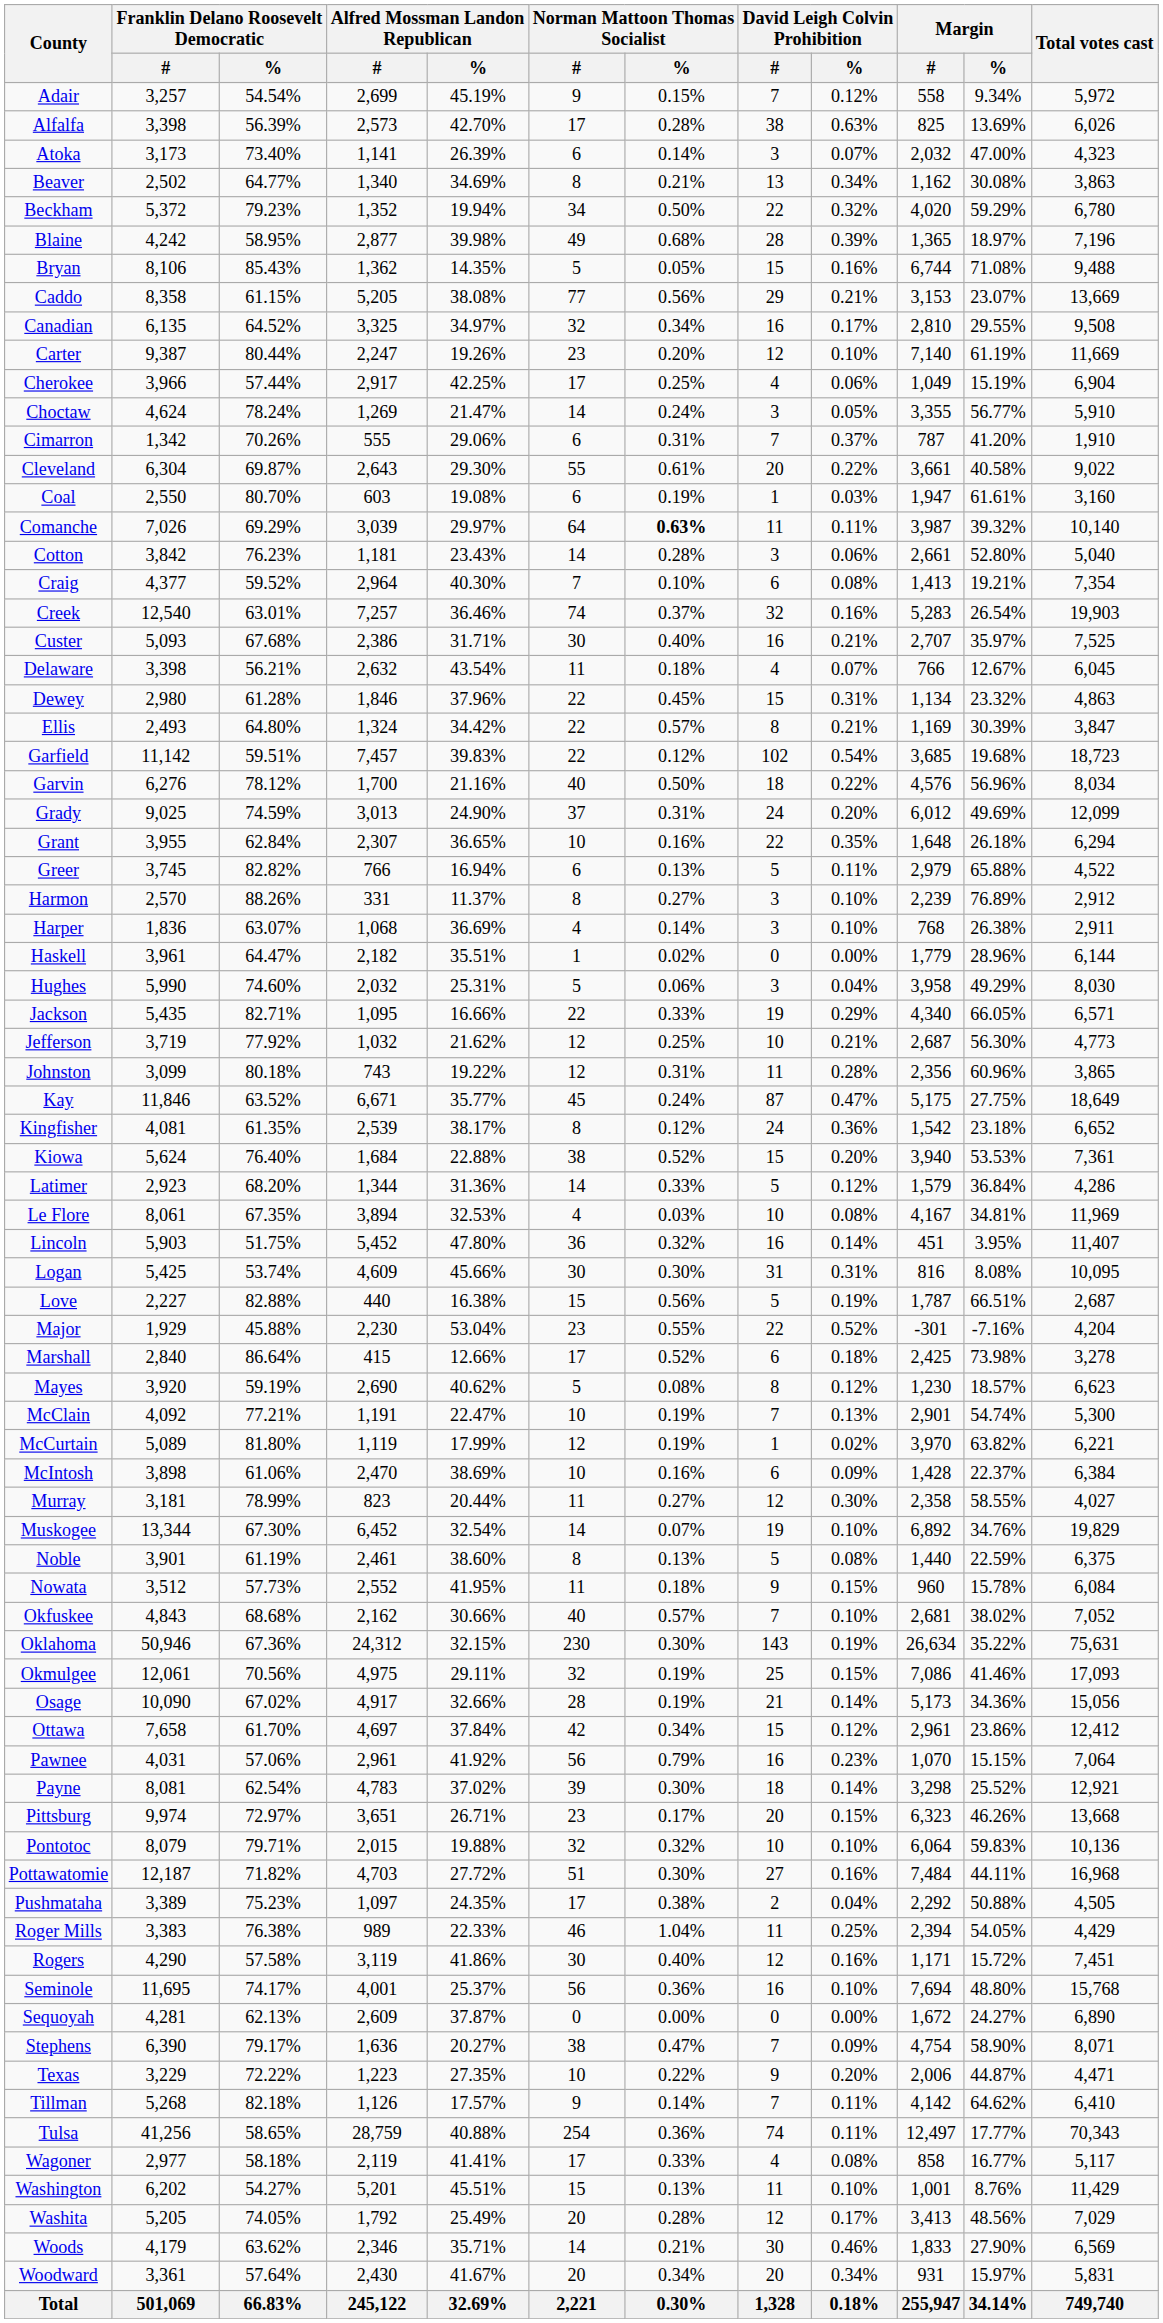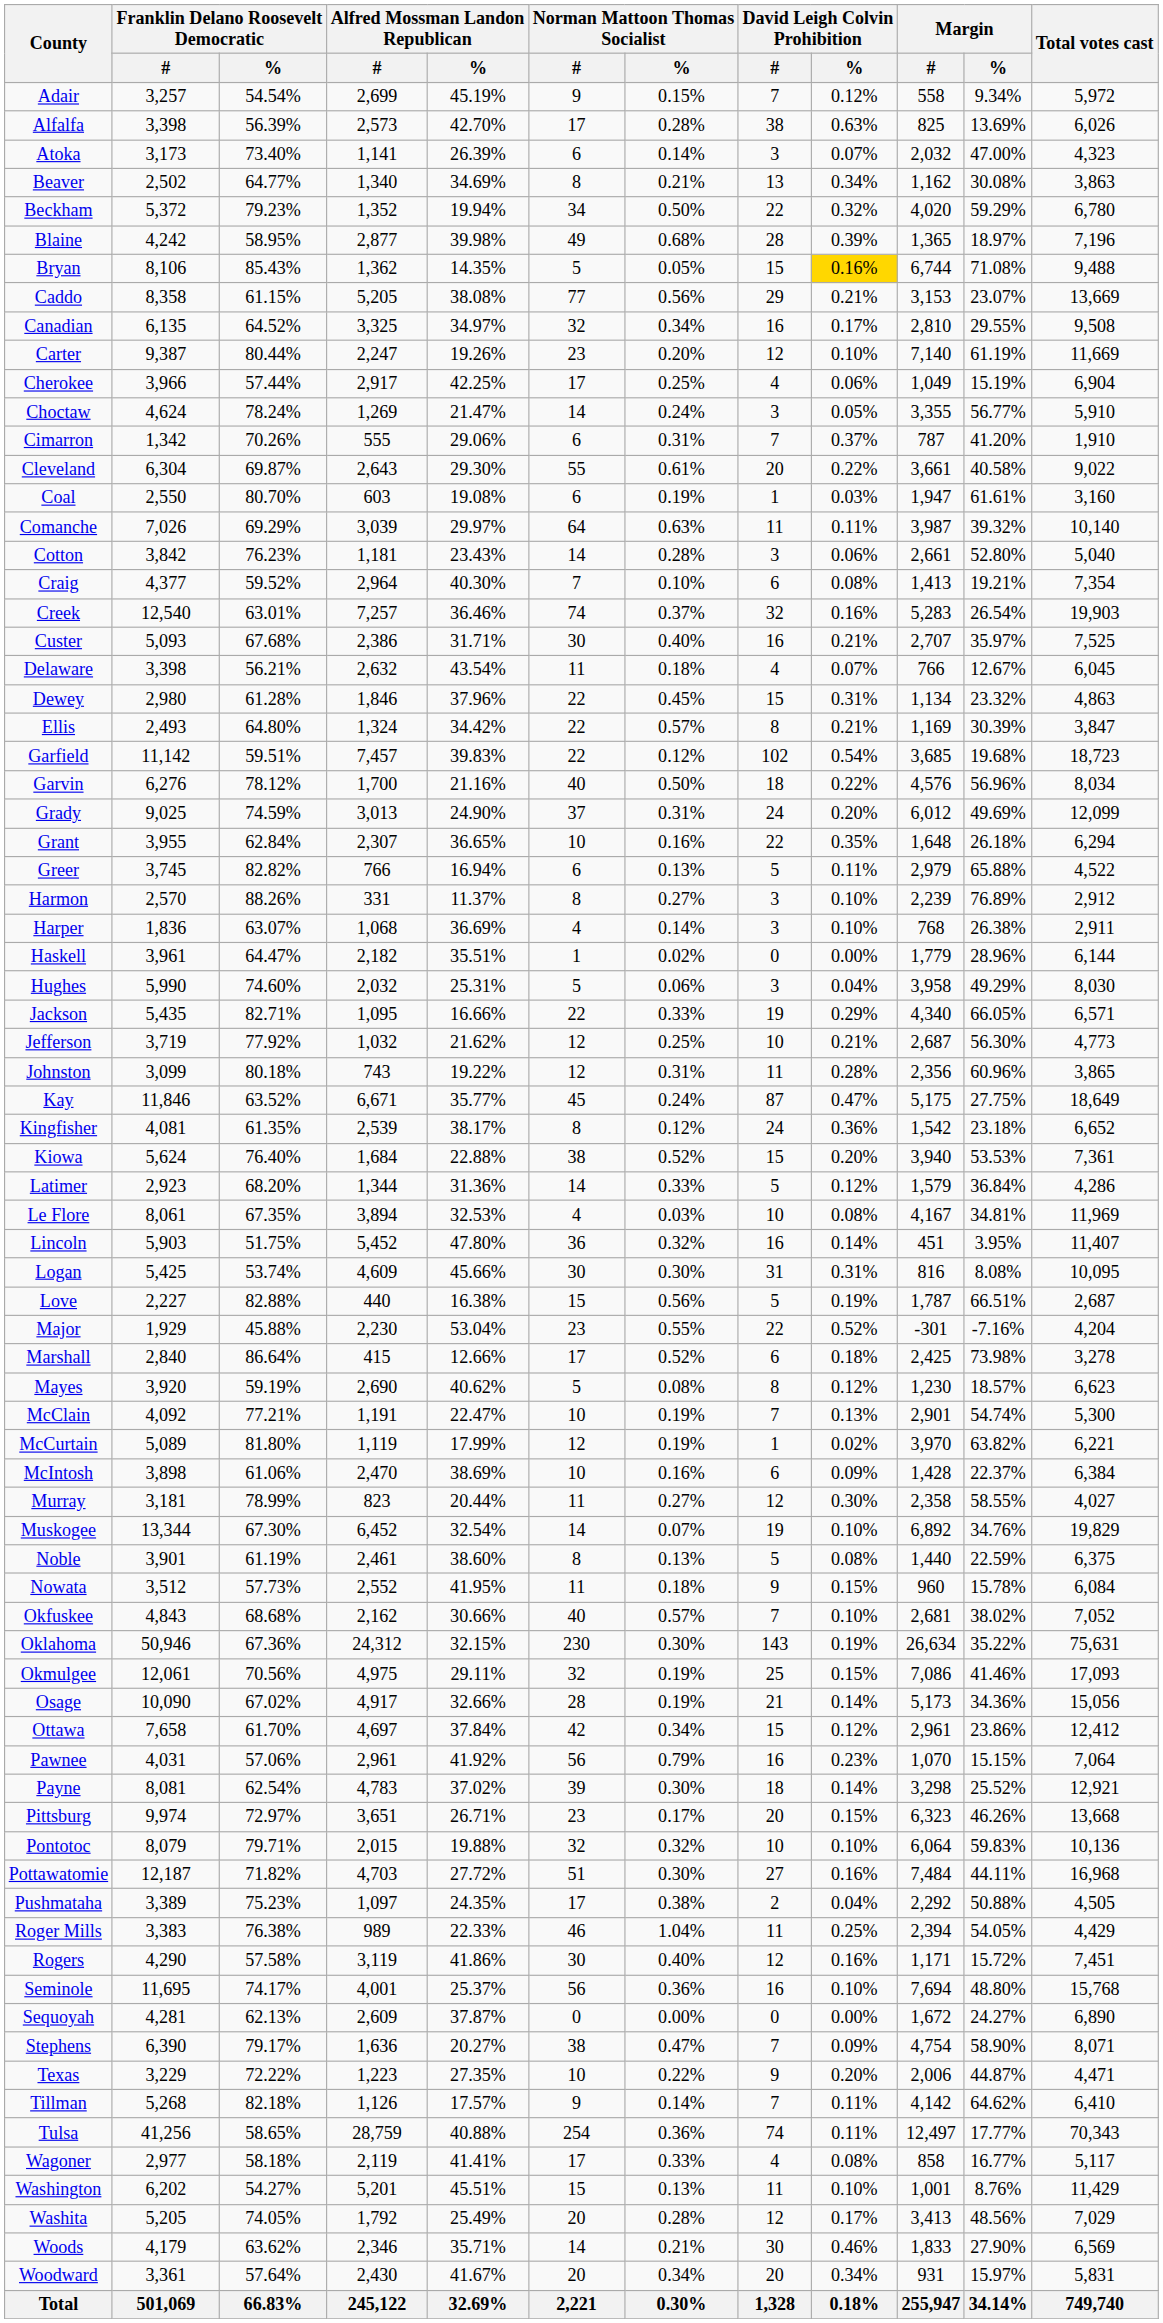Bryan | David Leigh Colvin Prohibition / %: no background -> gold background
Comanche | Norman Mattoon Thomas Socialist / %: bold -> normal
